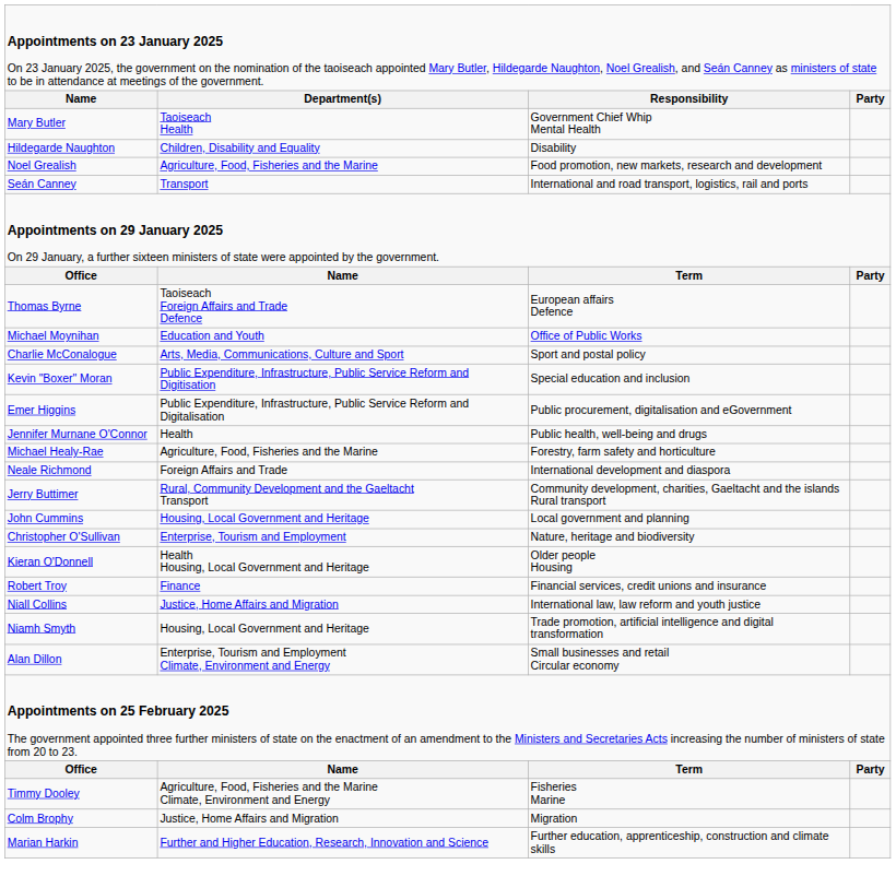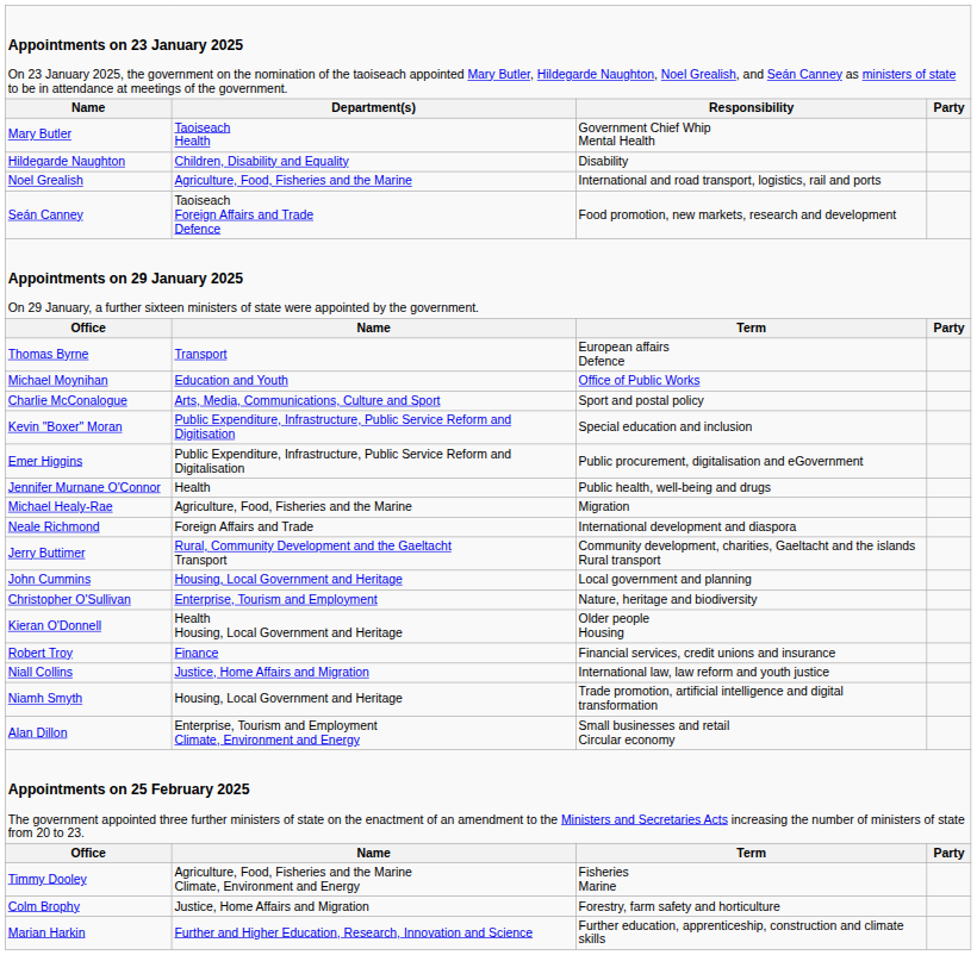Noel Grealish | column 3: Food promotion, new markets, research and development -> International and road transport, logistics, rail and ports
Seán Canney | column 2: Transport -> Taoiseach Foreign Affairs and Trade Defence
Seán Canney | column 3: International and road transport, logistics, rail and ports -> Food promotion, new markets, research and development
Thomas Byrne | column 2: Taoiseach Foreign Affairs and Trade Defence -> Transport
Michael Healy-Rae | column 3: Forestry, farm safety and horticulture -> Migration
Colm Brophy | column 3: Migration -> Forestry, farm safety and horticulture
